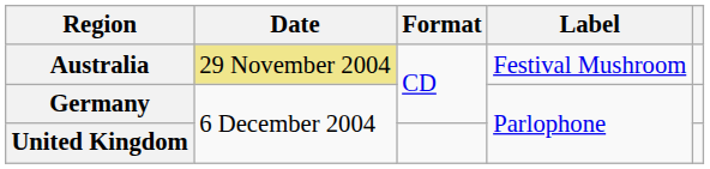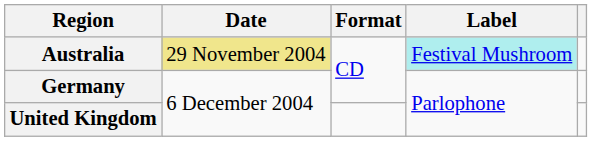Australia | Label: no background -> paleturquoise background
